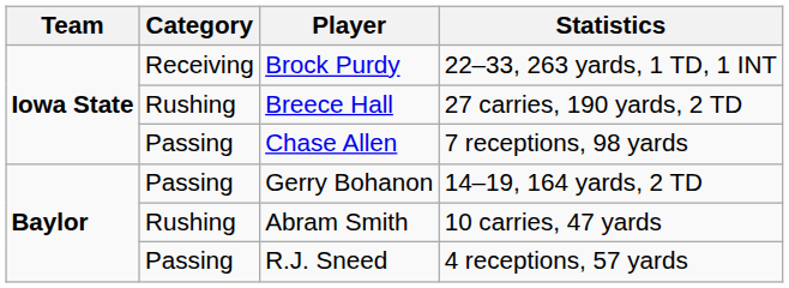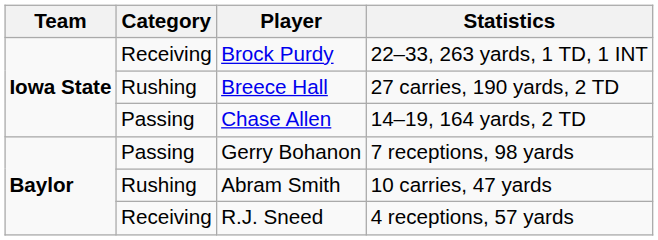Chase Allen | Statistics: 7 receptions, 98 yards -> 14–19, 164 yards, 2 TD
Gerry Bohanon | Statistics: 14–19, 164 yards, 2 TD -> 7 receptions, 98 yards
R.J. Sneed | Category: Passing -> Receiving
